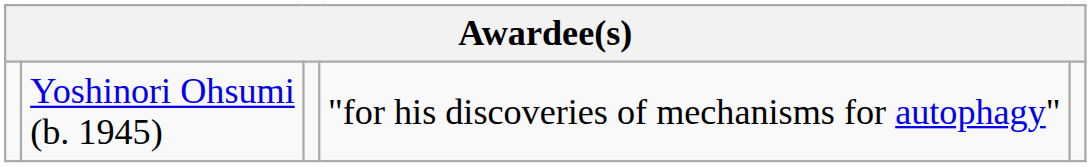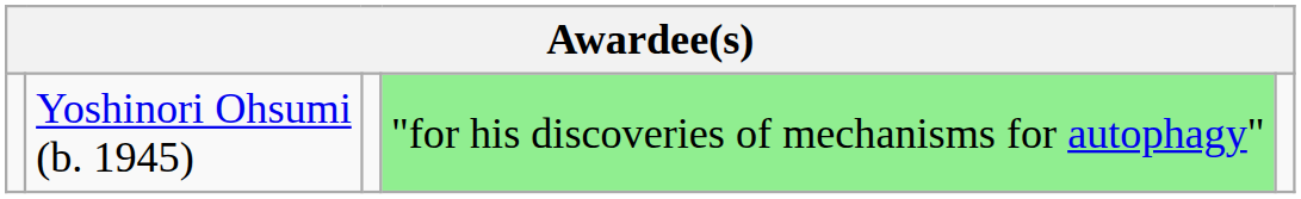Yoshinori Ohsumi (b. 1945) | column 4: no background -> lightgreen background
